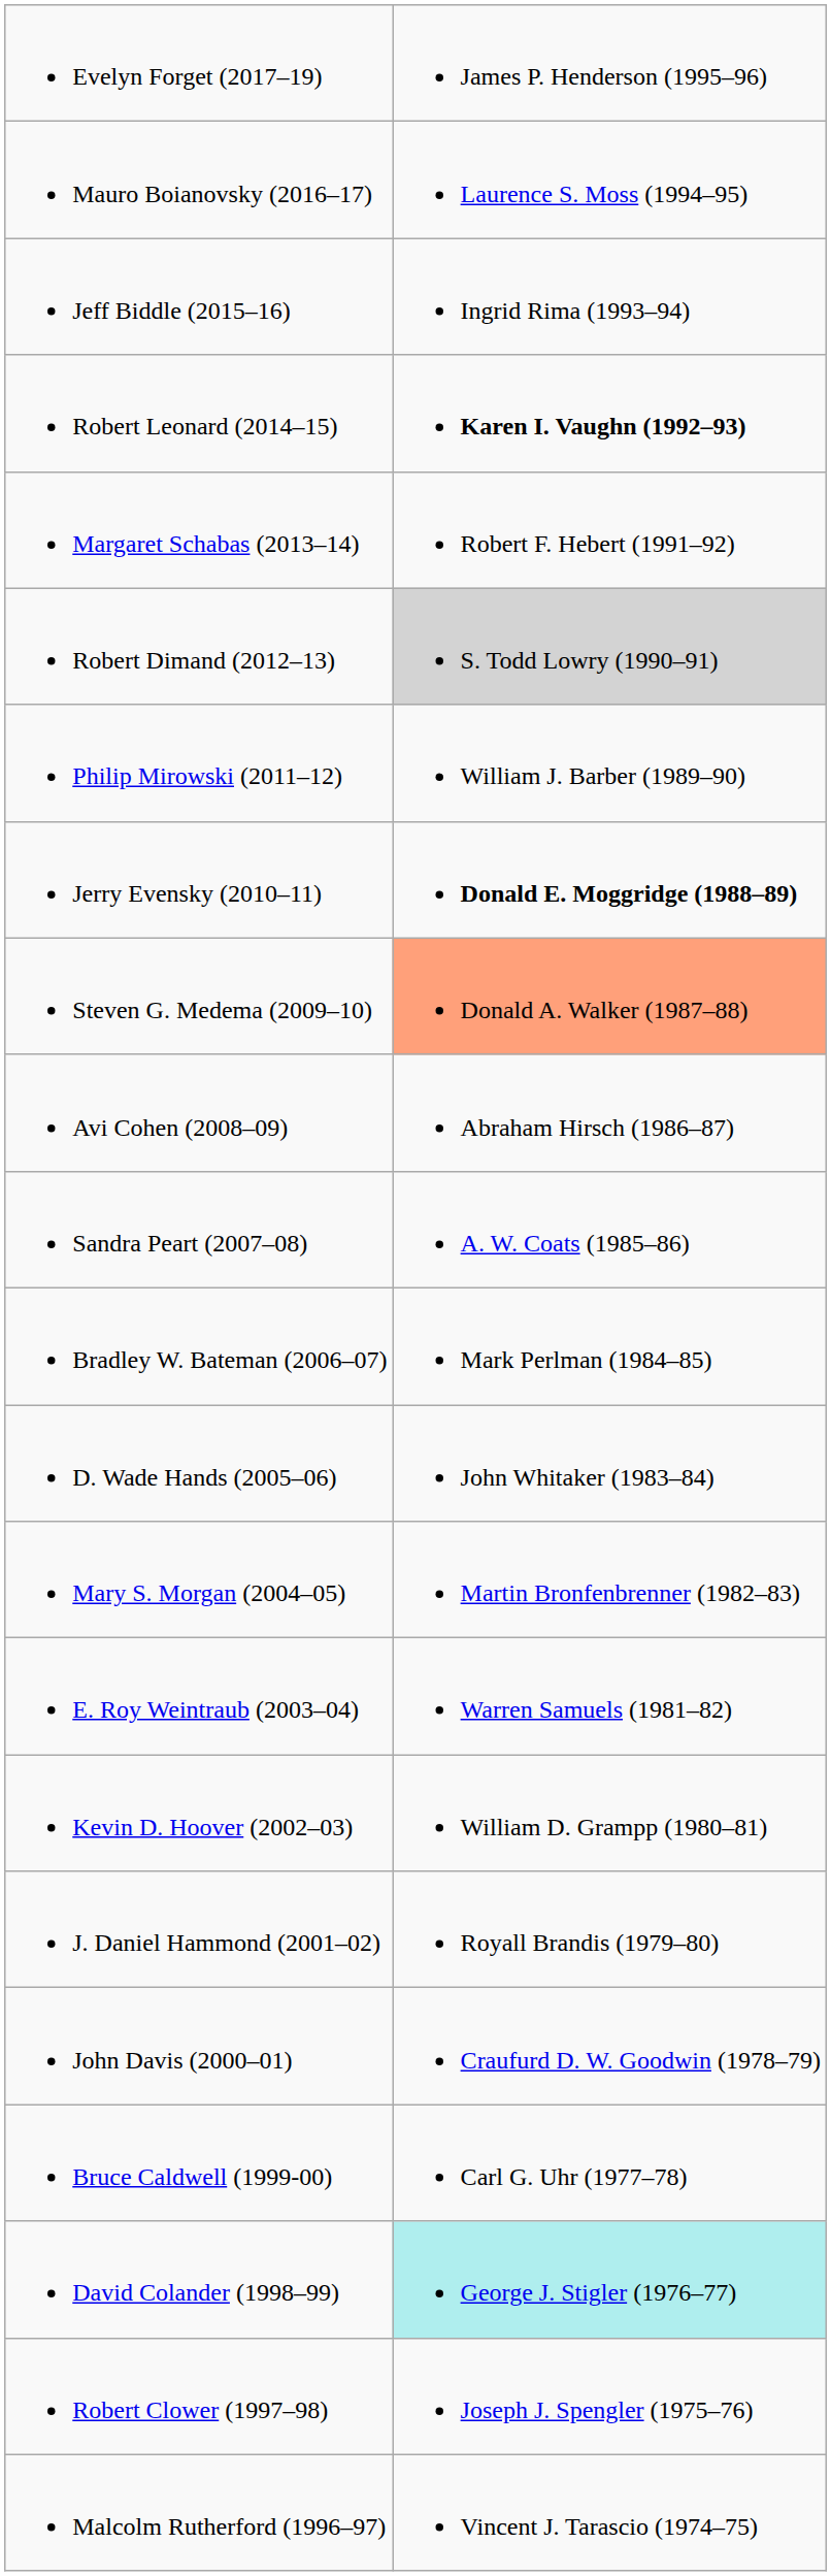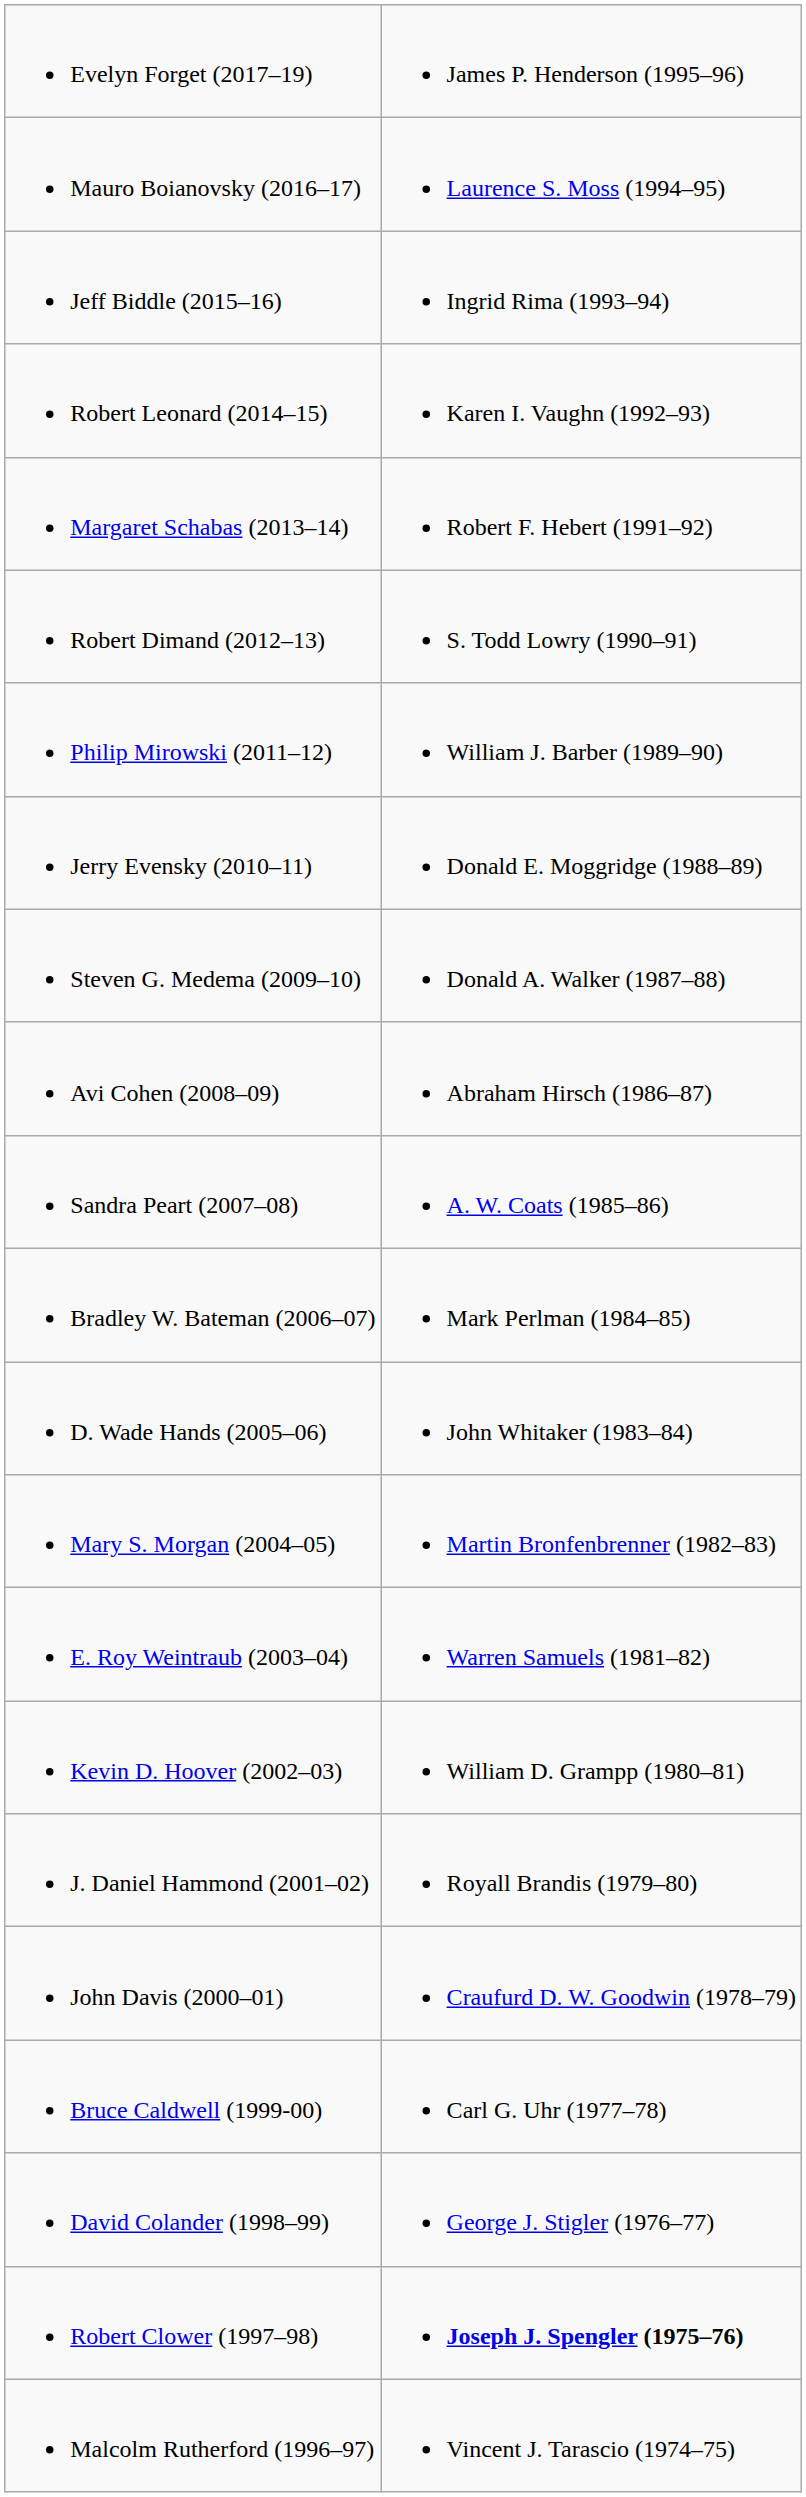Robert Leonard (2014–15) | column 2: bold -> normal
Robert Dimand (2012–13) | column 2: lightgrey background -> no background
Jerry Evensky (2010–11) | column 2: bold -> normal
Steven G. Medema (2009–10) | column 2: lightsalmon background -> no background
David Colander (1998–99) | column 2: paleturquoise background -> no background
Robert Clower (1997–98) | column 2: normal -> bold
